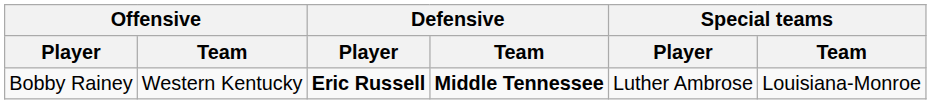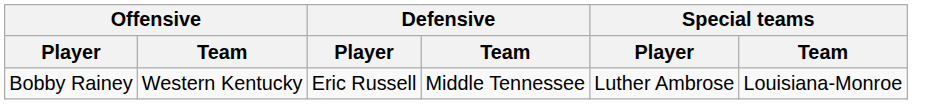Bobby Rainey | Defensive / Player: bold -> normal
Bobby Rainey | Defensive / Team: bold -> normal
